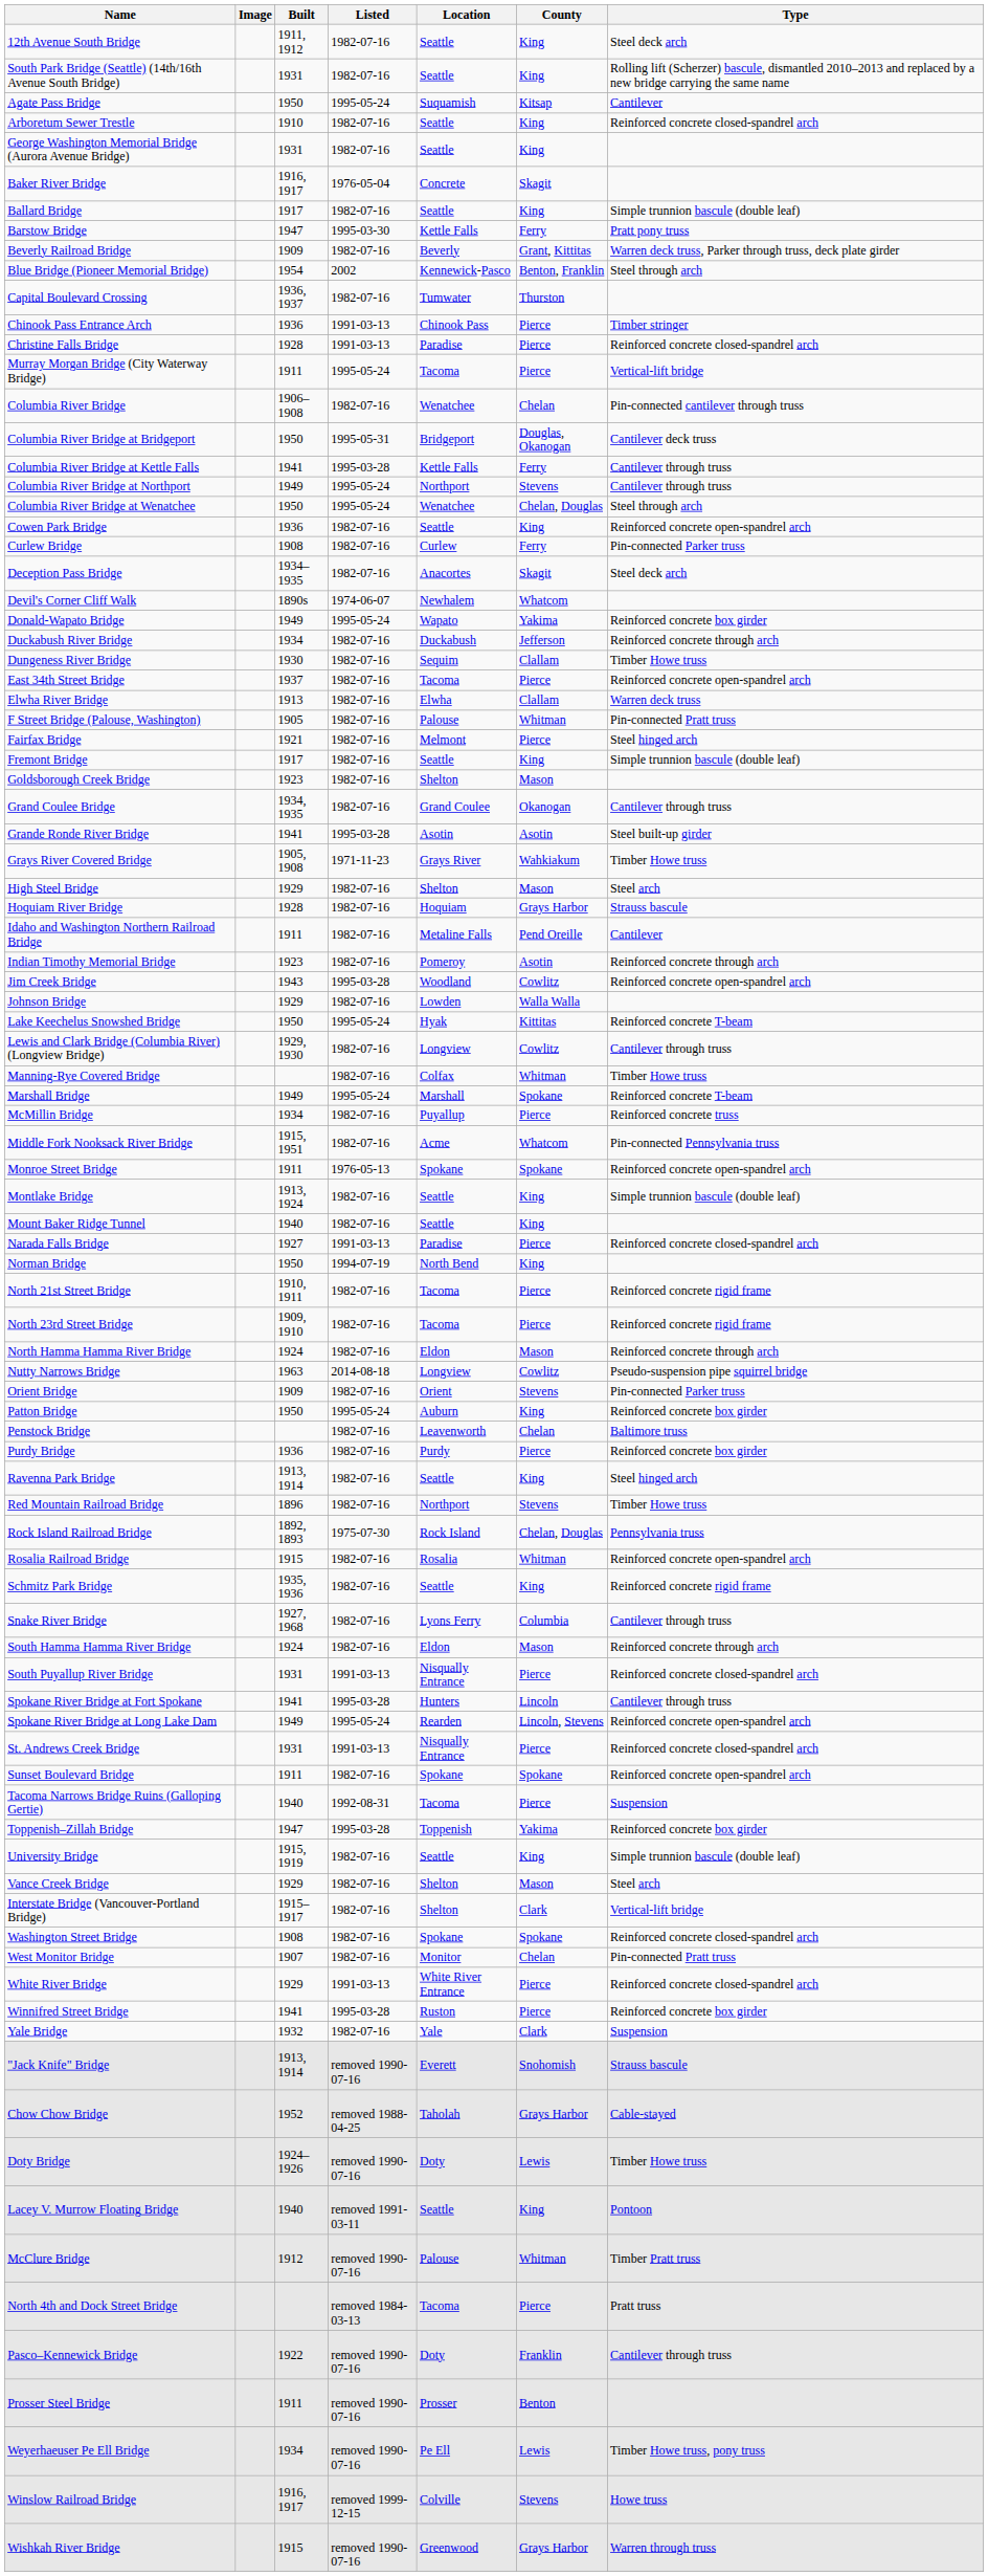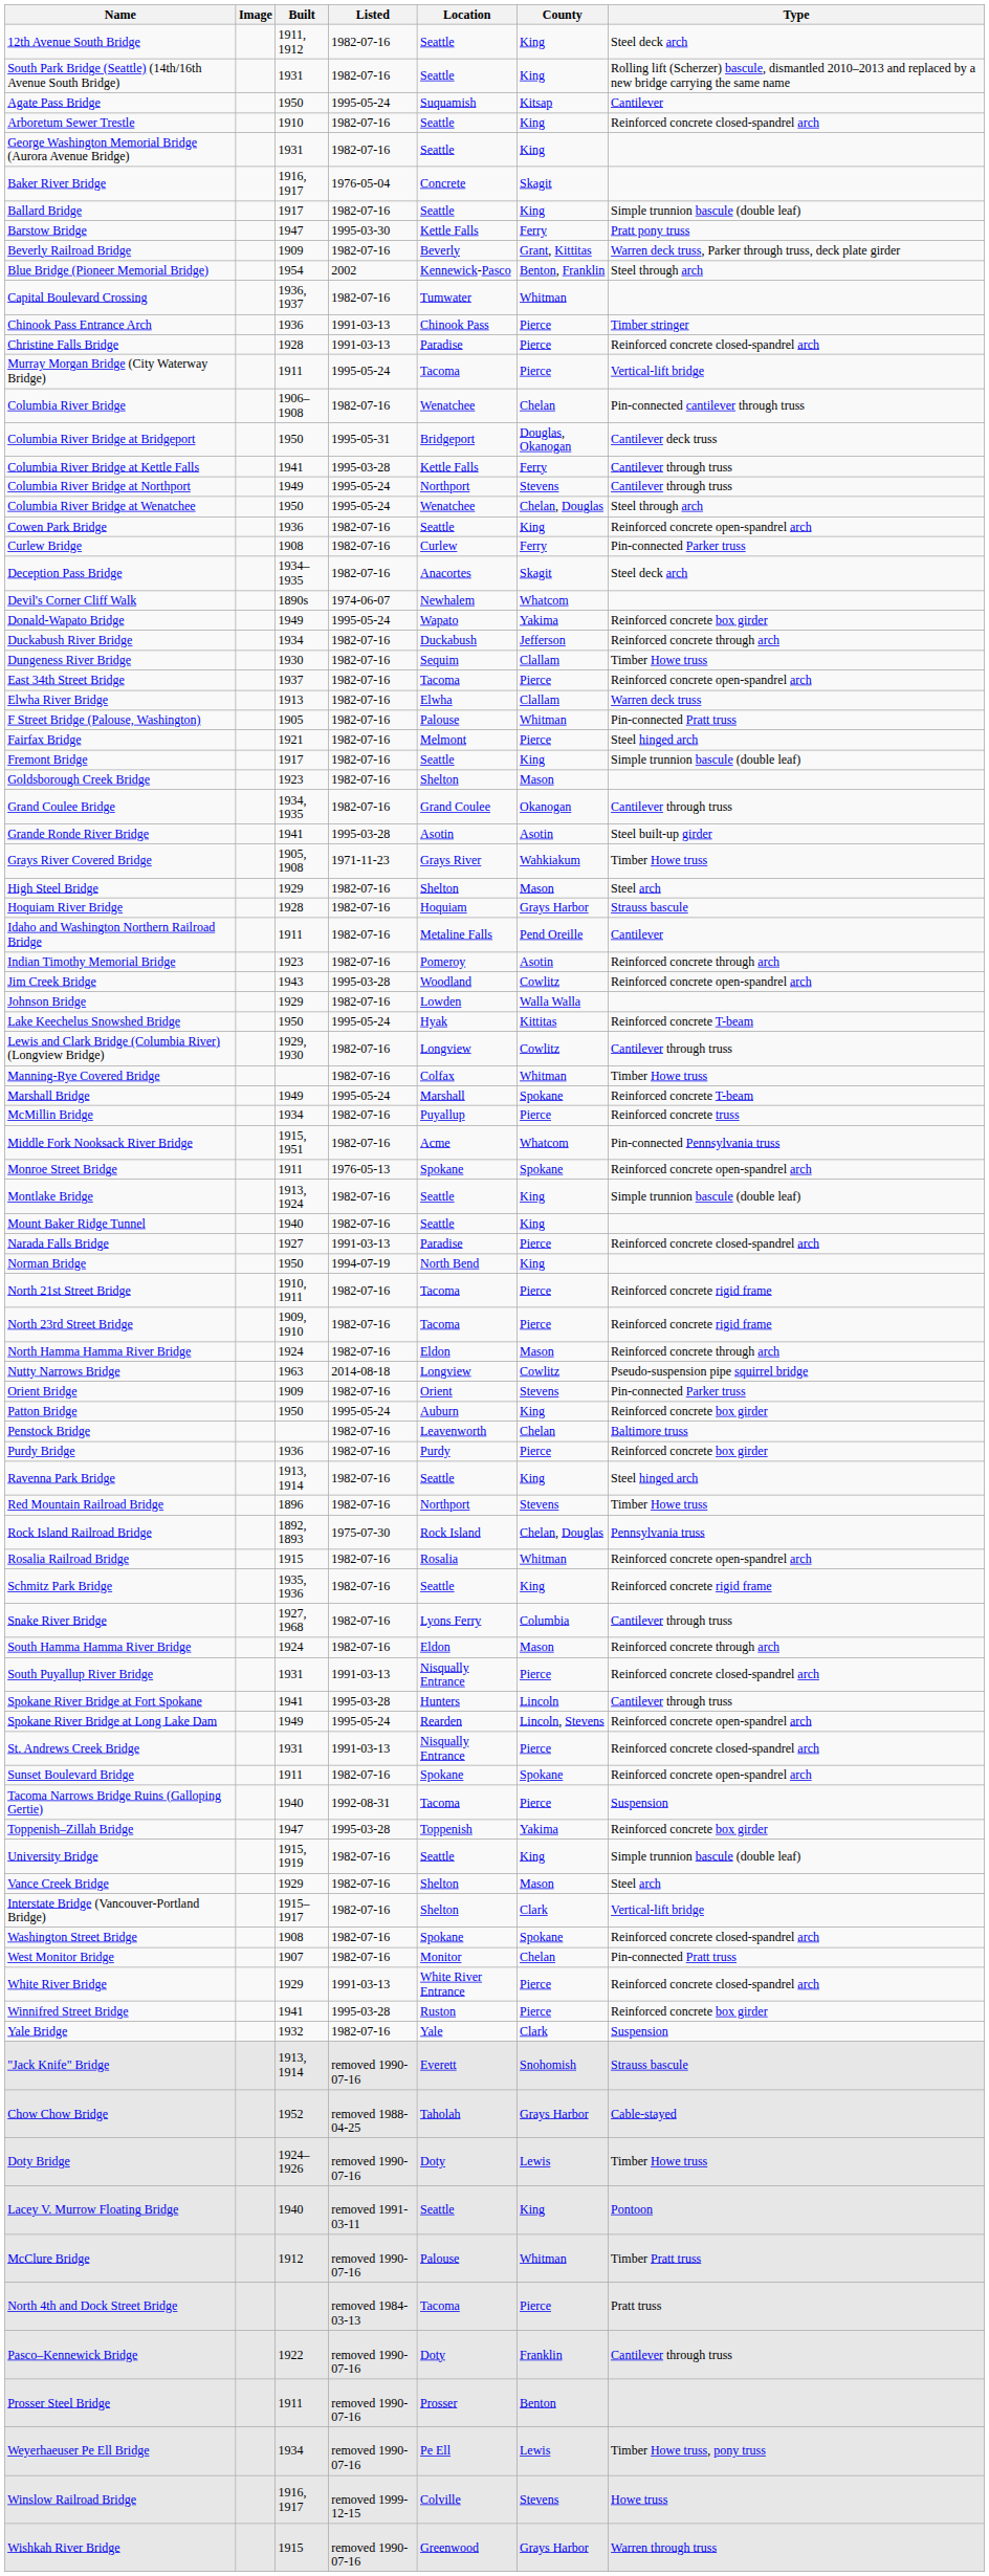Capital Boulevard Crossing | County: Thurston -> Whitman
